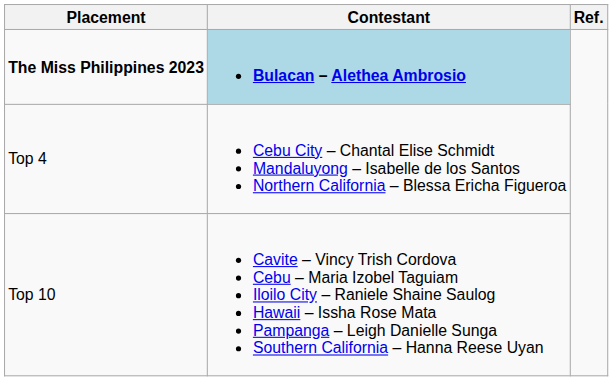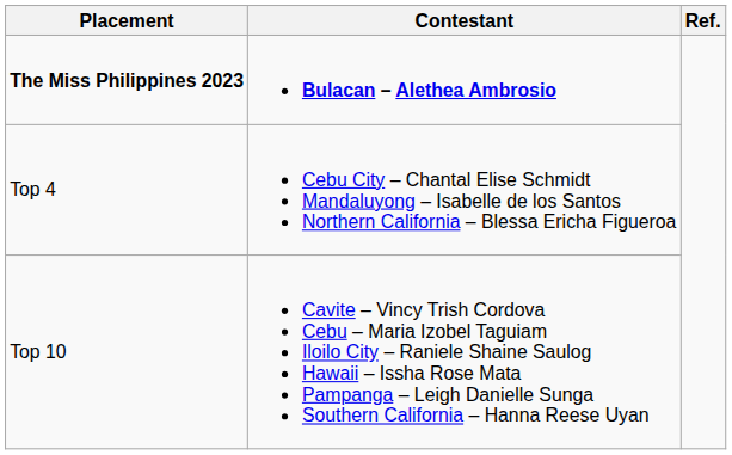The Miss Philippines 2023 | Contestant: lightblue background -> no background
